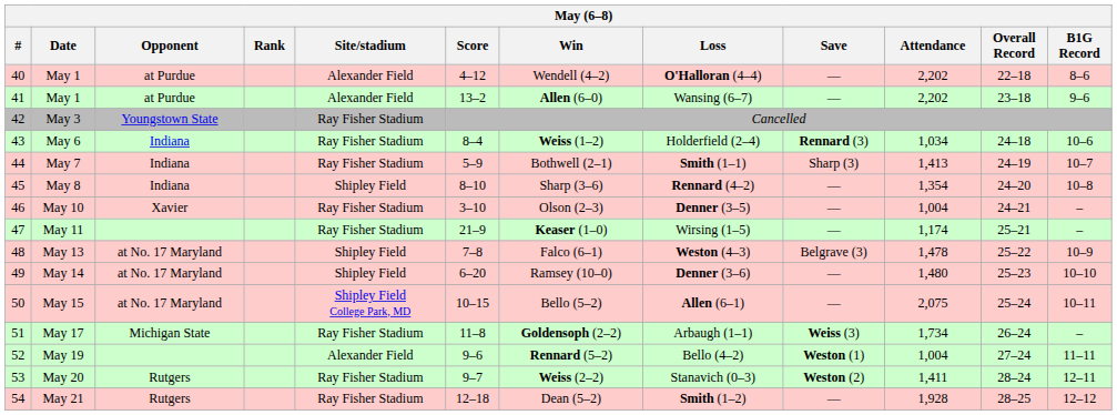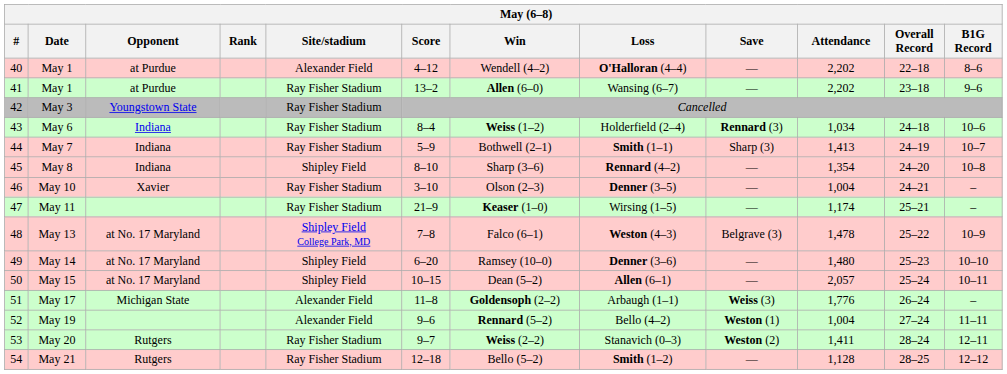41 / May 1 | May (6–8) / Site/stadium: Alexander Field -> Ray Fisher Stadium
May 13 | May (6–8) / Site/stadium: Shipley Field -> Shipley Field College Park, MD
May 15 | May (6–8) / Site/stadium: Shipley Field College Park, MD -> Shipley Field
May 15 | May (6–8) / Win: Bello (5–2) -> Dean (5–2)
May 15 | May (6–8) / Attendance: 2,075 -> 2,057
May 17 | May (6–8) / Site/stadium: Ray Fisher Stadium -> Alexander Field
May 17 | May (6–8) / Attendance: 1,734 -> 1,776
May 21 | May (6–8) / Win: Dean (5–2) -> Bello (5–2)
May 21 | May (6–8) / Attendance: 1,928 -> 1,128
